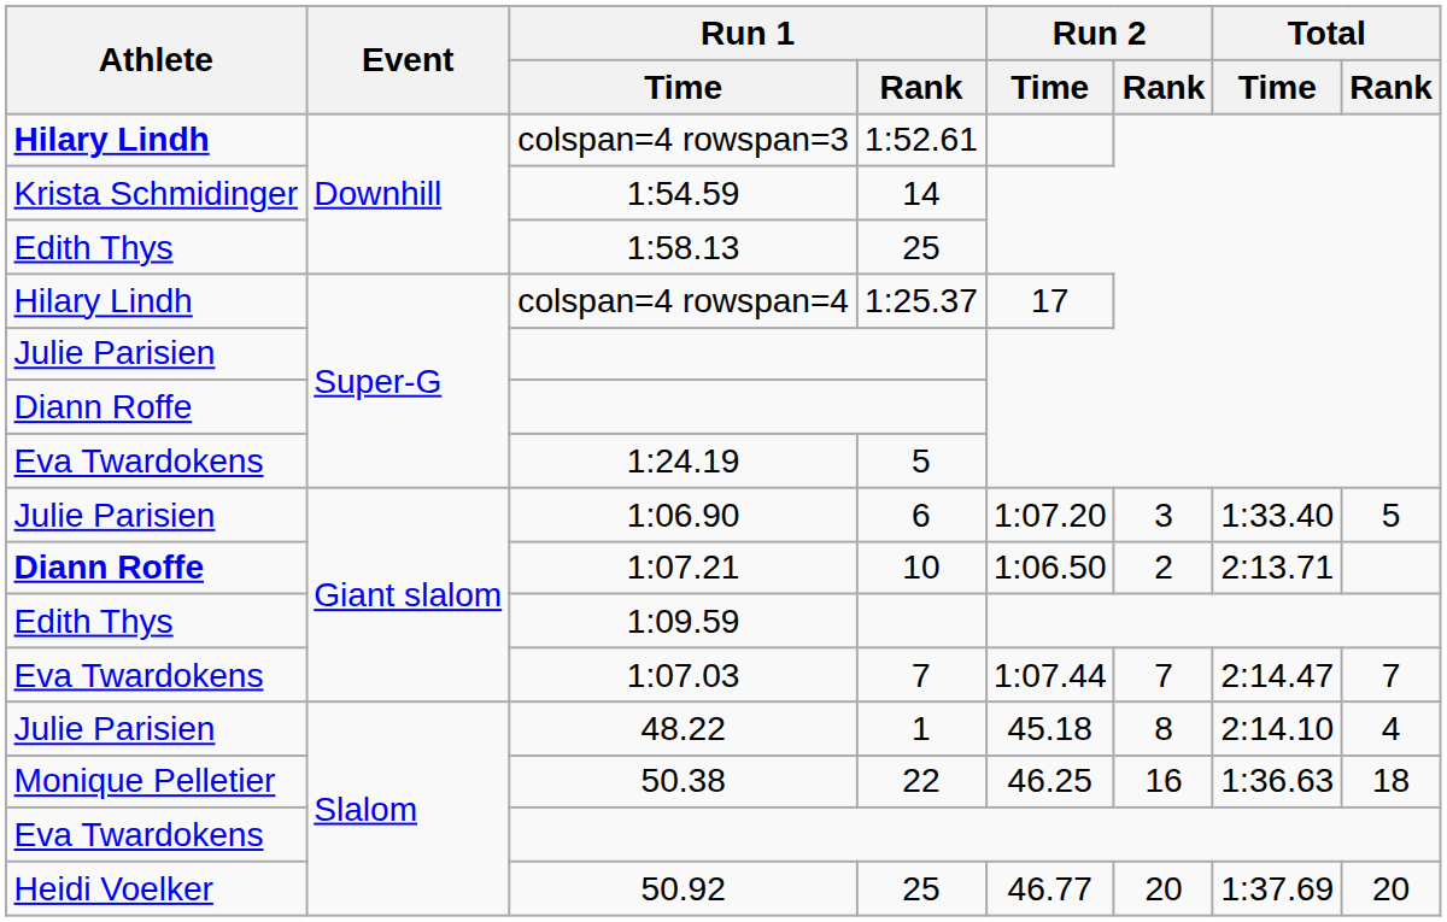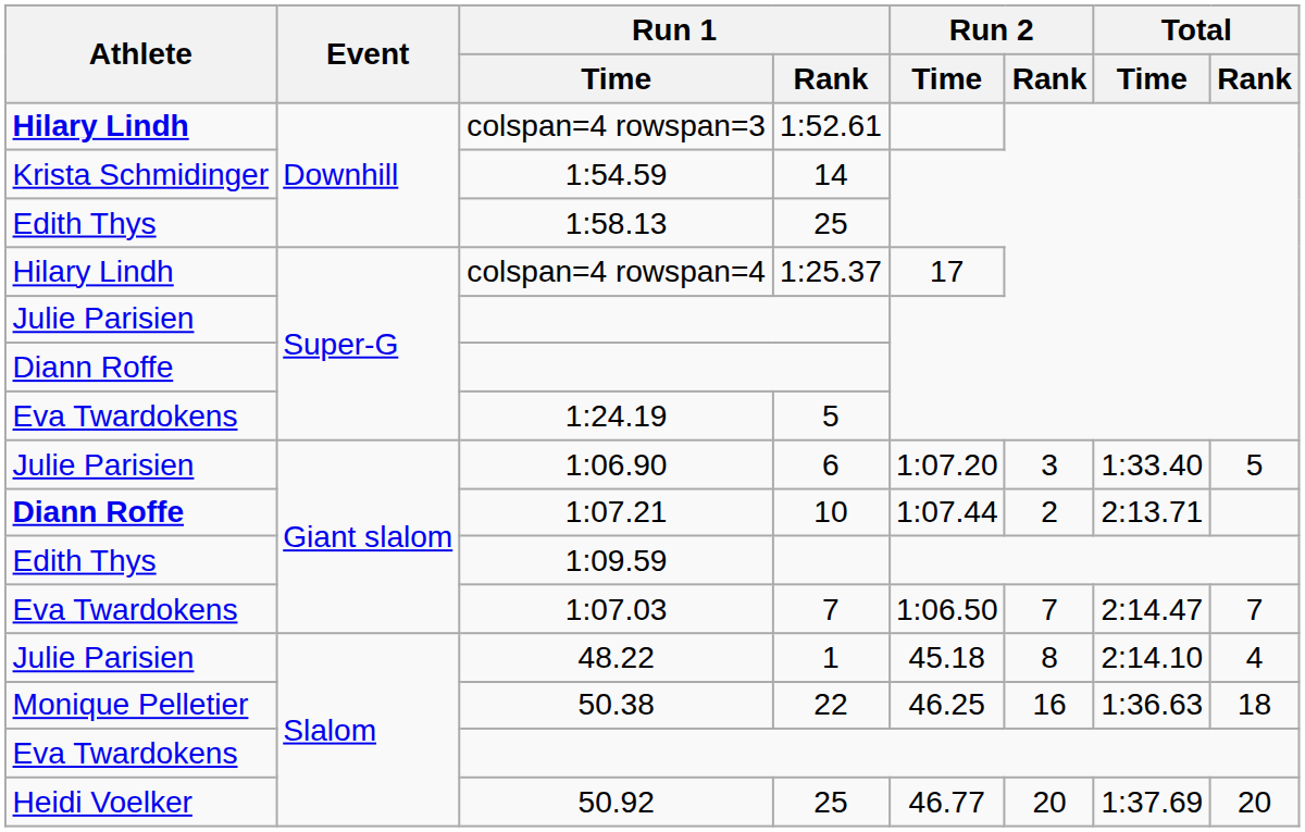1:07.21 | Run 2 / Time: 1:06.50 -> 1:07.44
1:07.03 | Run 2 / Time: 1:07.44 -> 1:06.50
